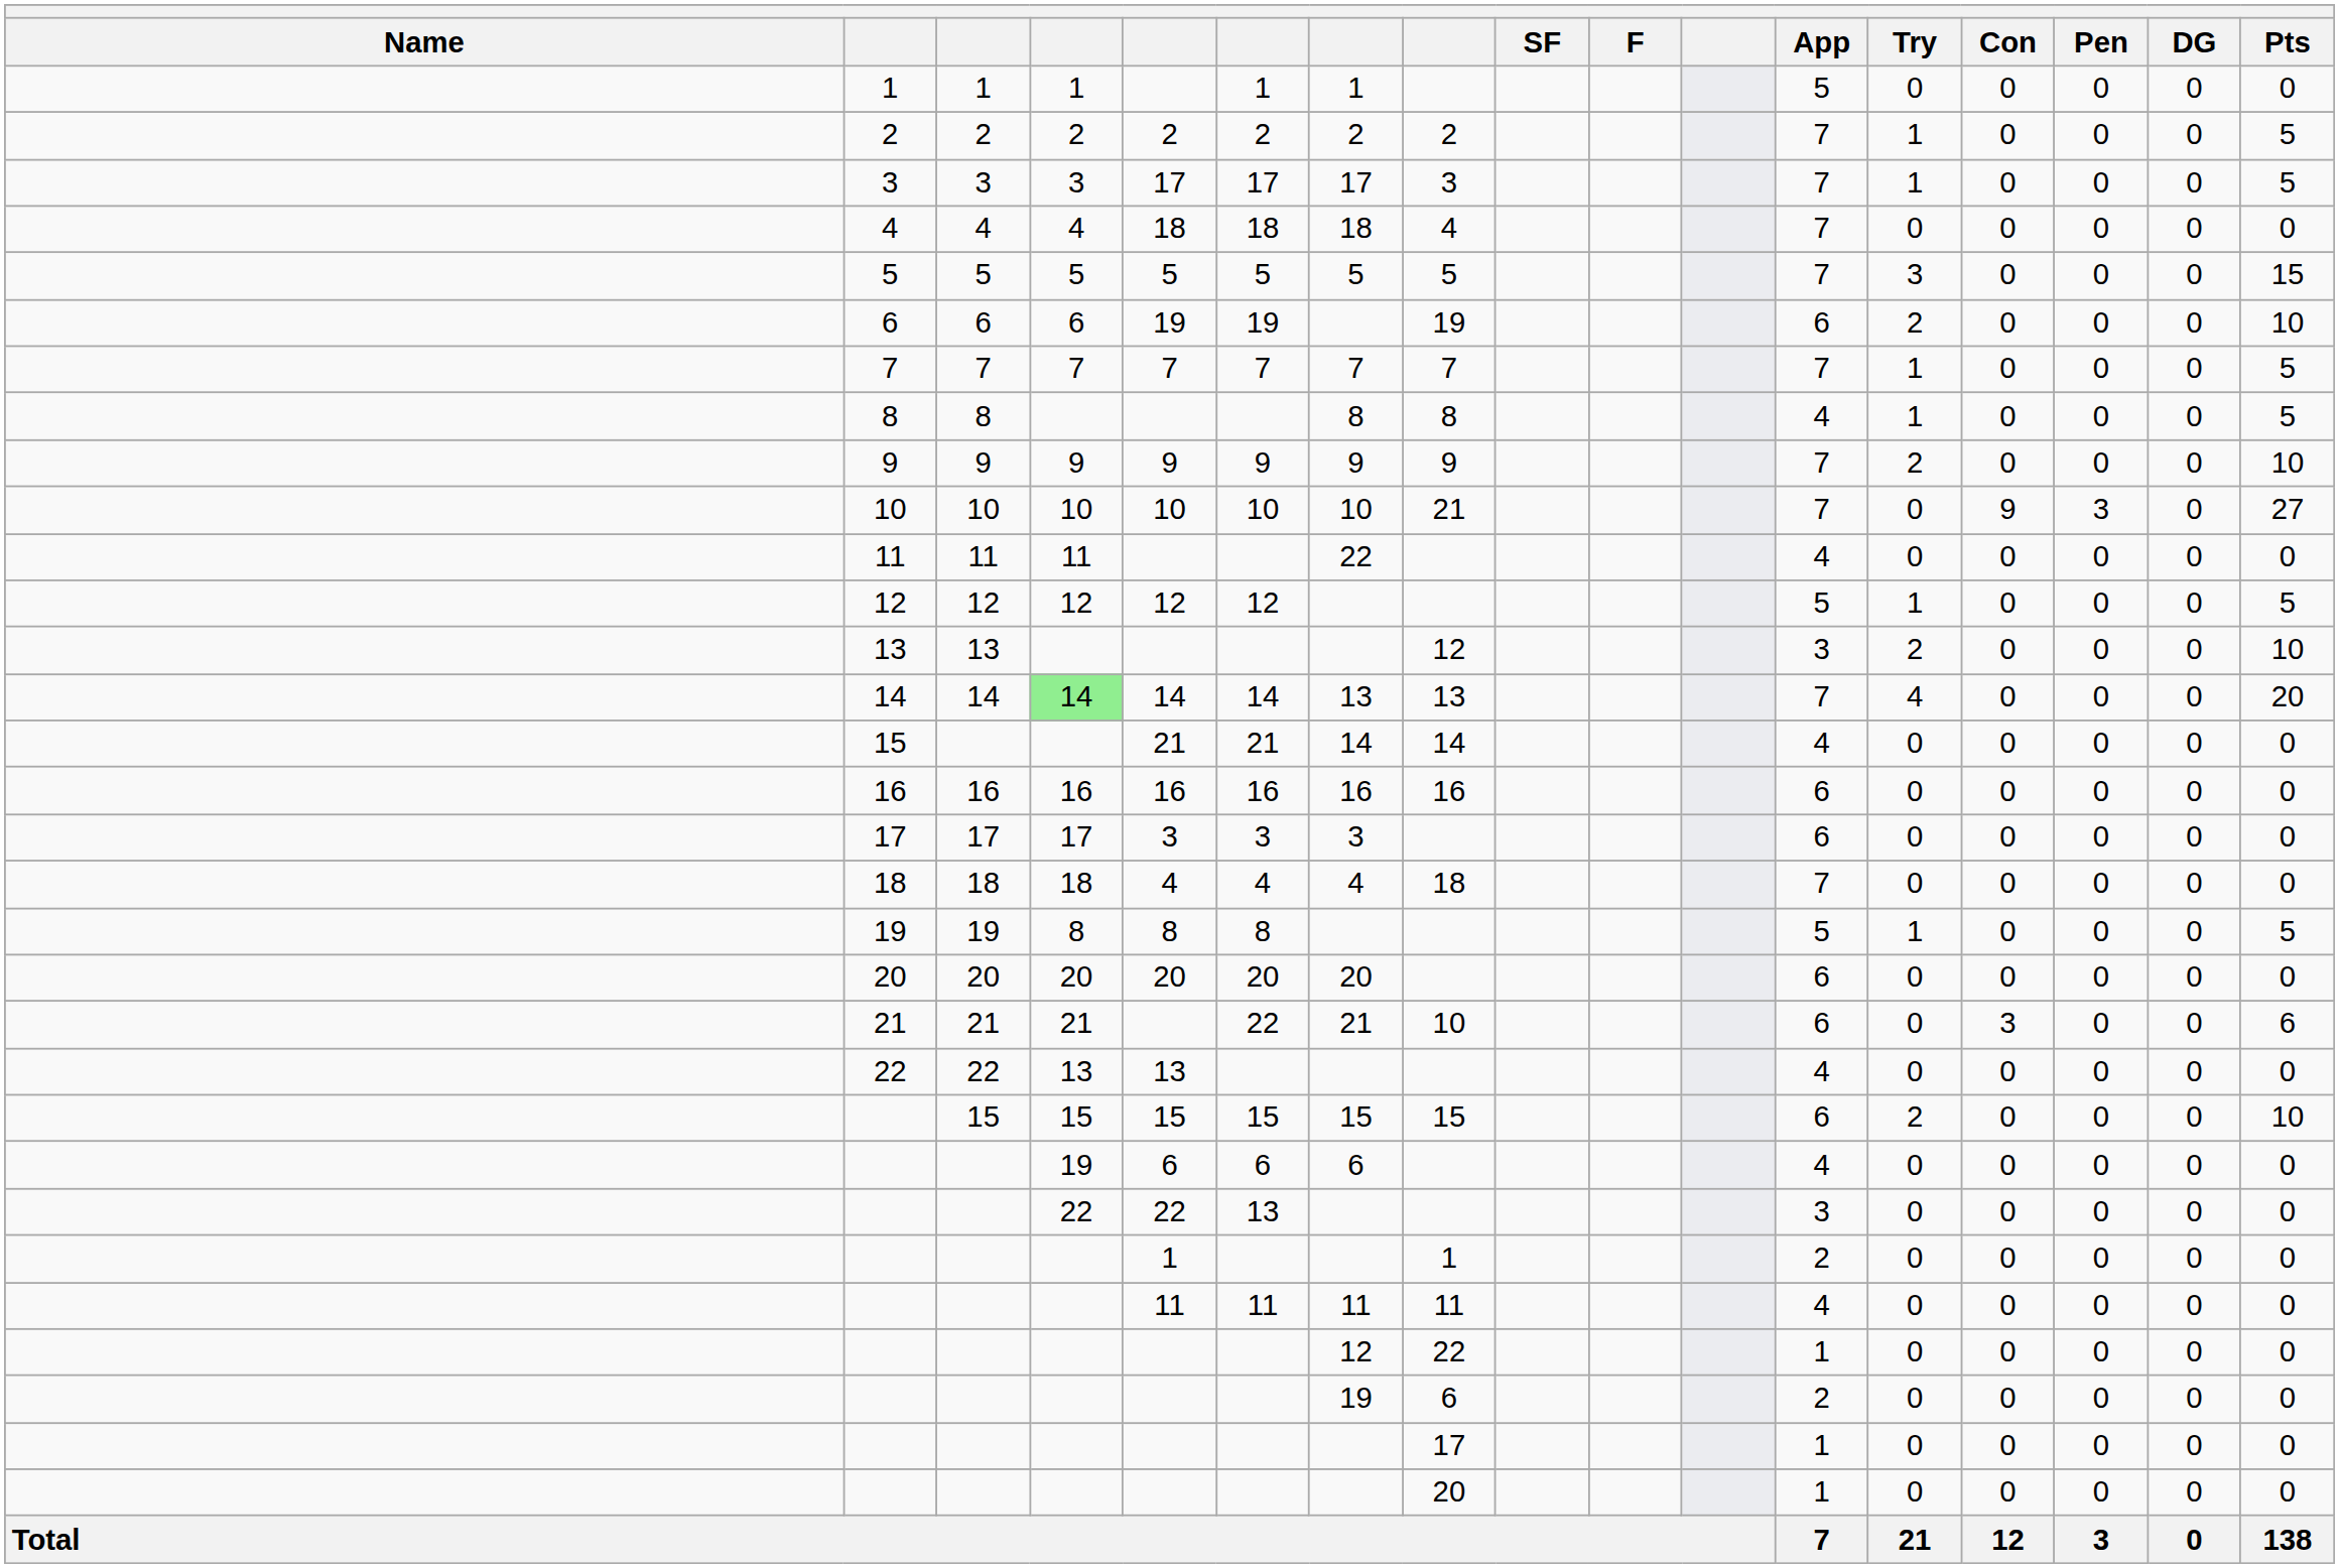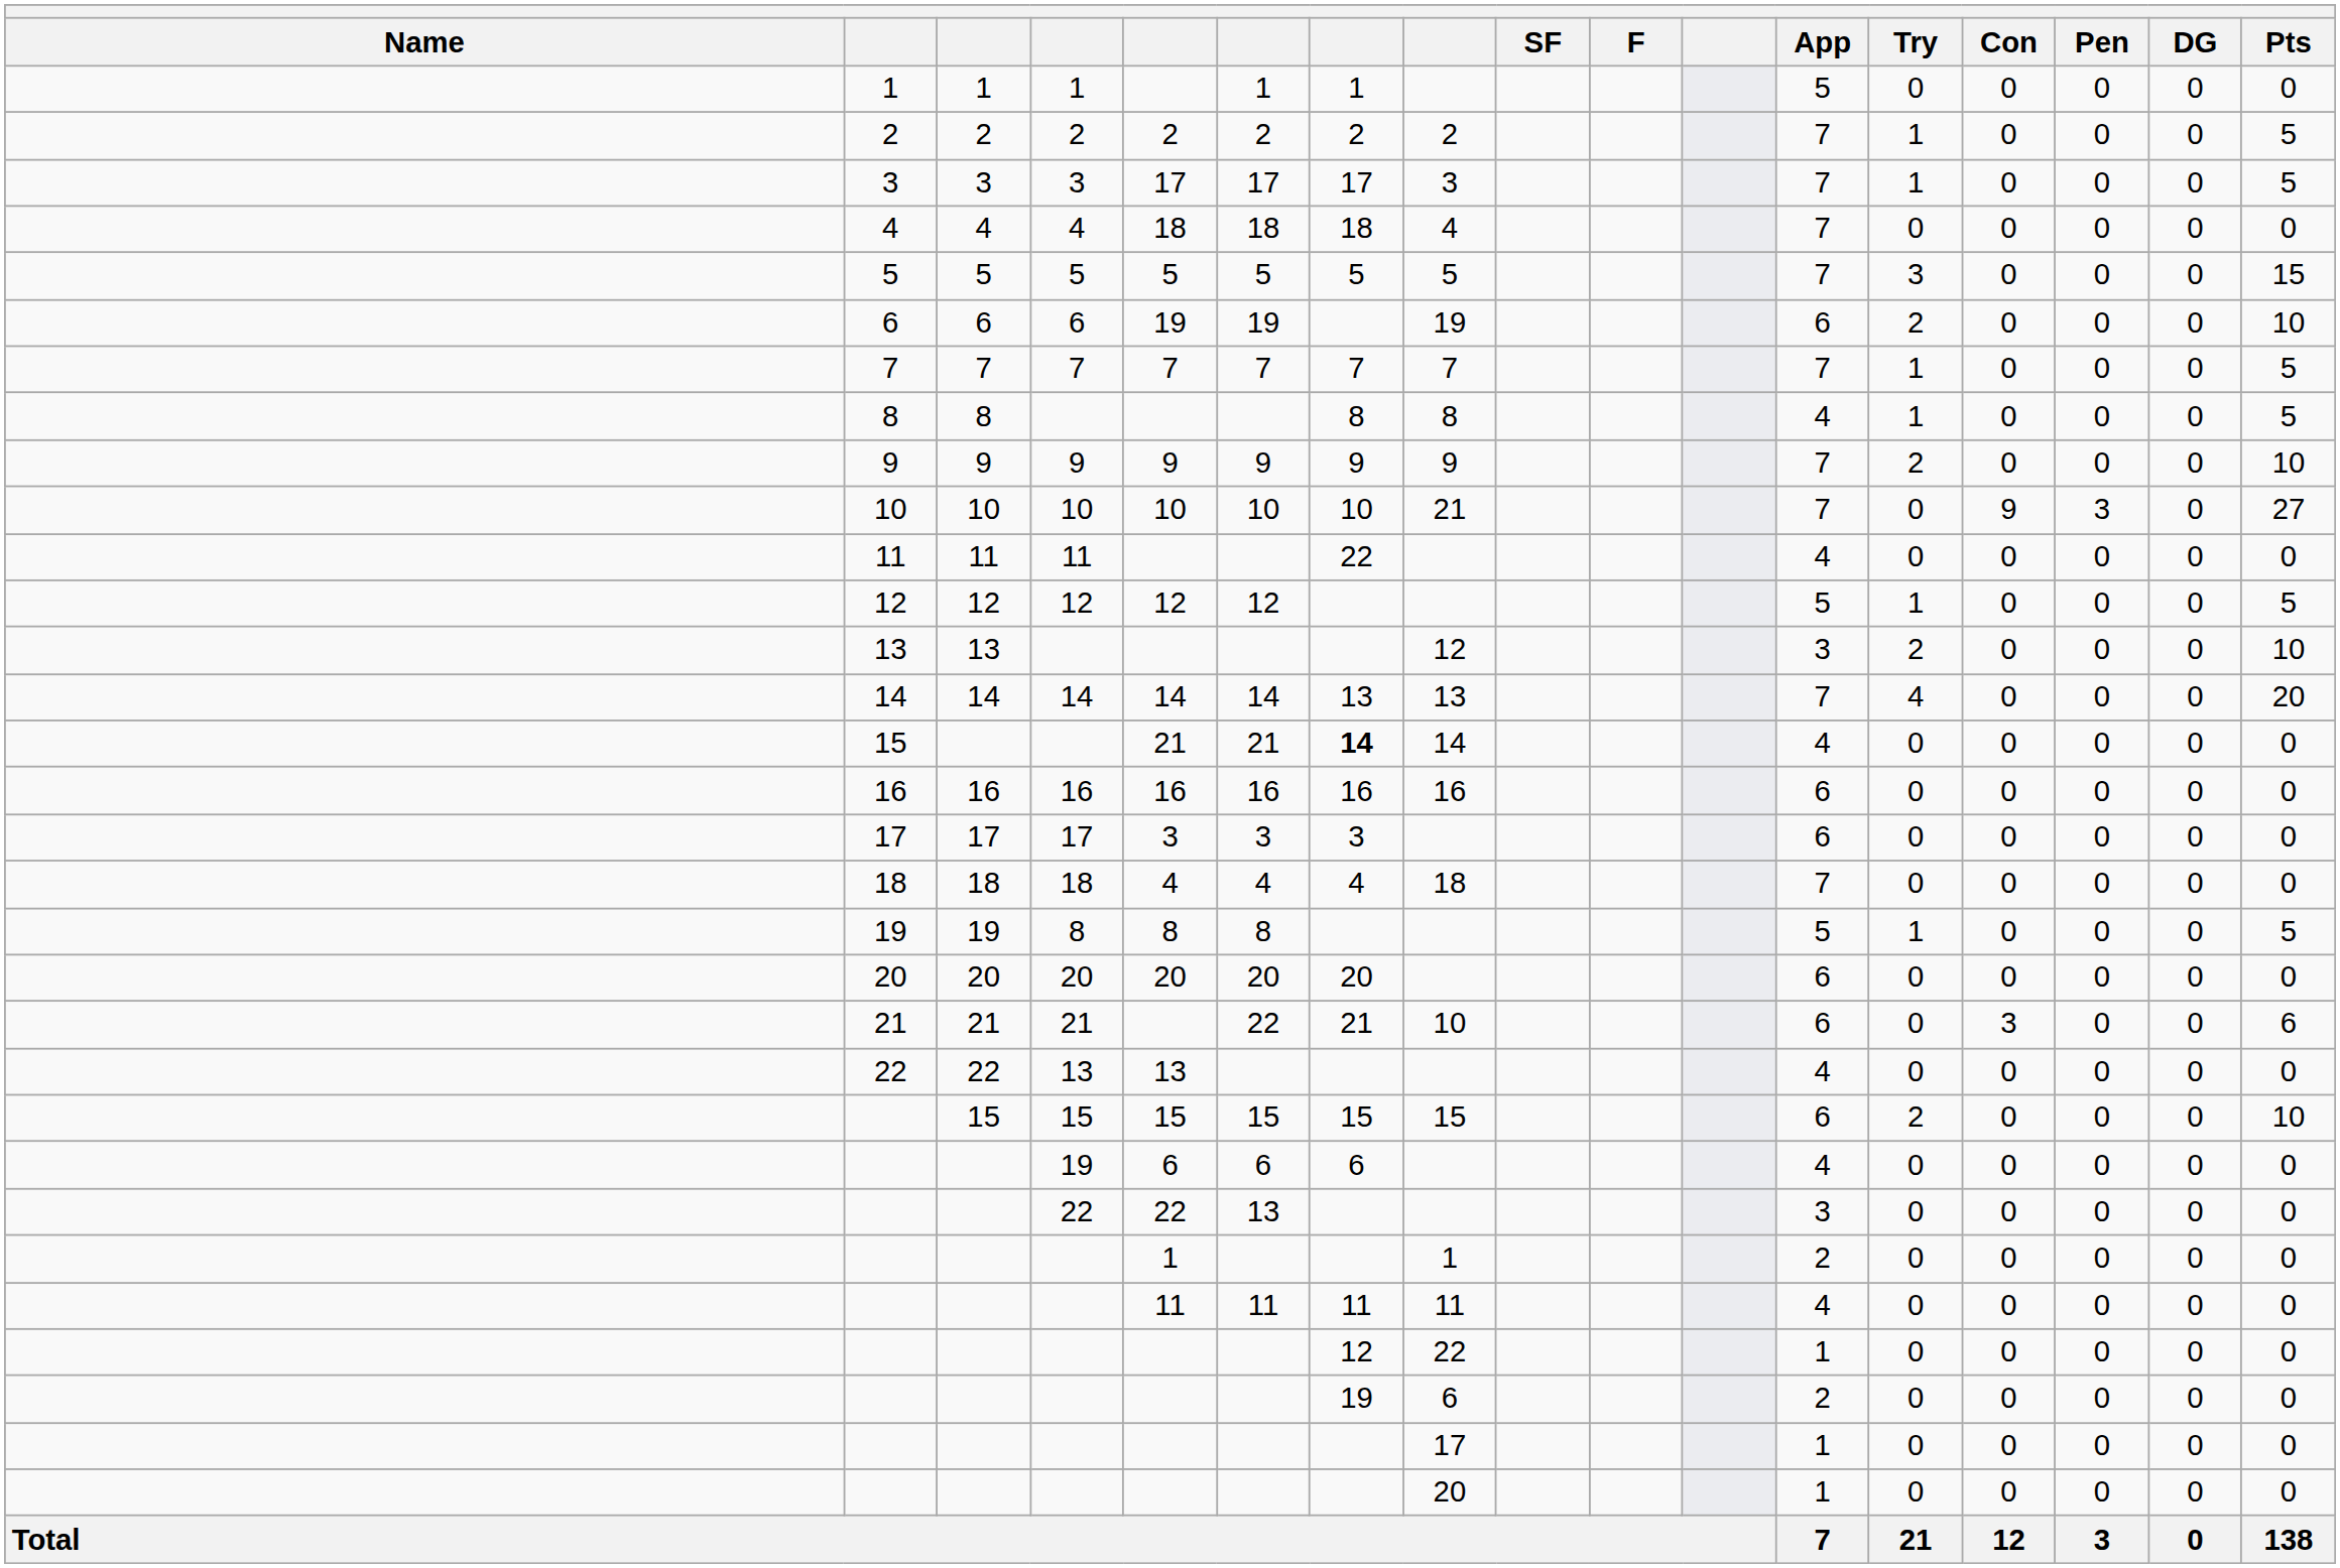row 16 | column 4: lightgreen background -> no background
row 17 | column 7: normal -> bold
